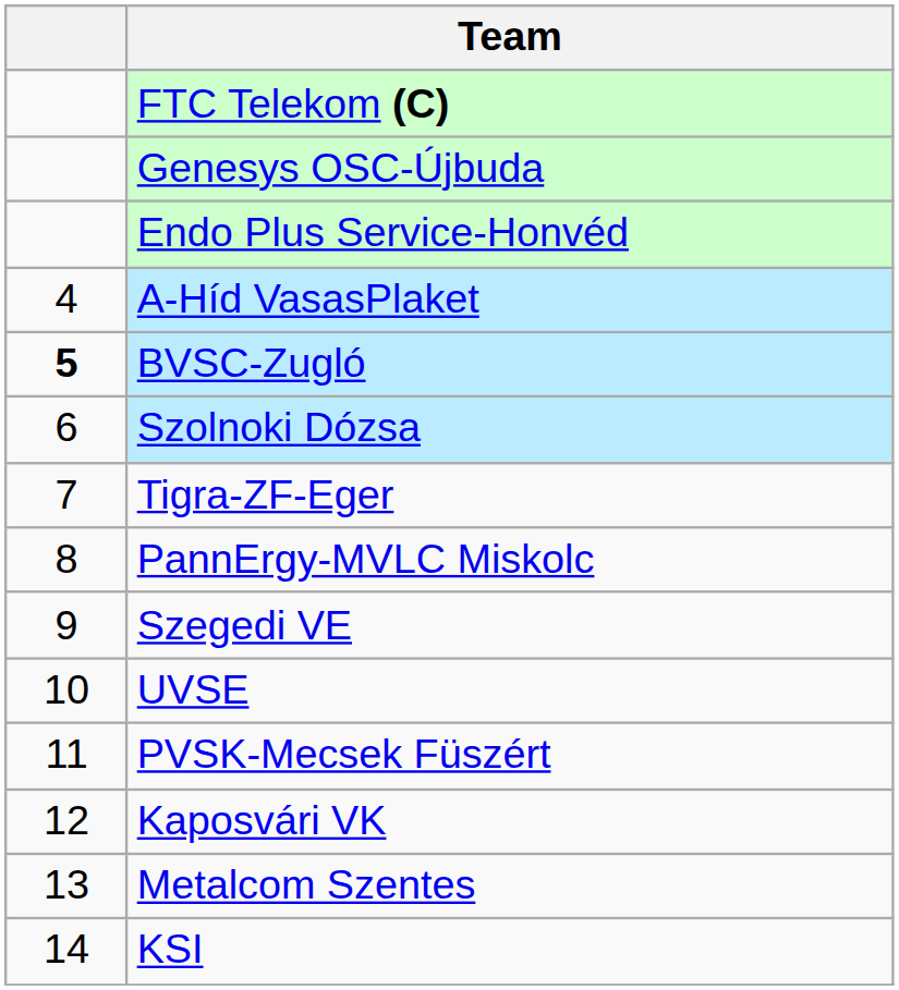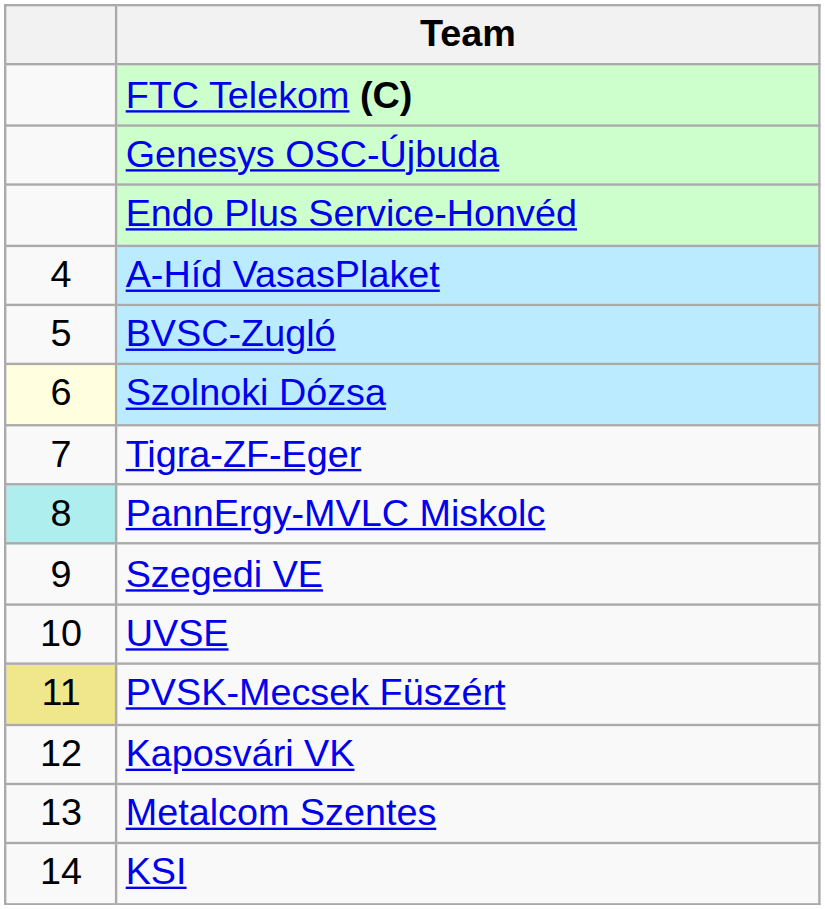BVSC-Zugló | column 1: bold -> normal
Szolnoki Dózsa | column 1: no background -> lightyellow background
PannErgy-MVLC Miskolc | column 1: no background -> paleturquoise background
PVSK-Mecsek Füszért | column 1: no background -> khaki background
